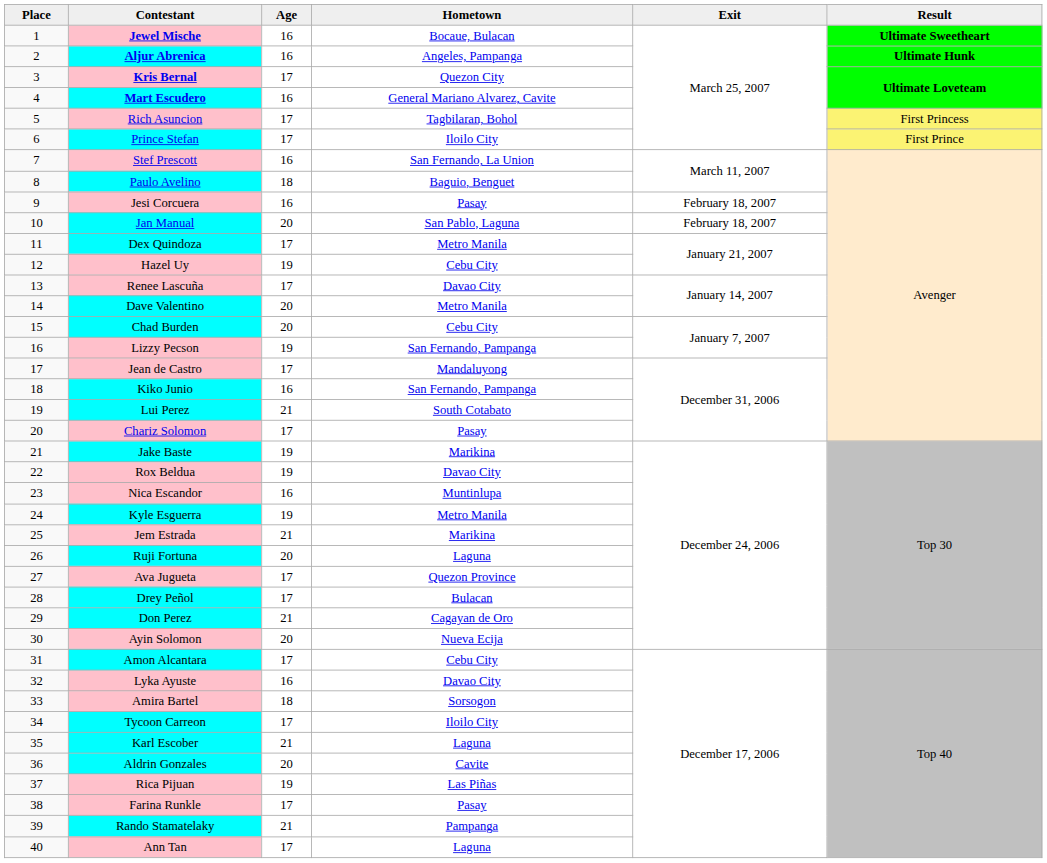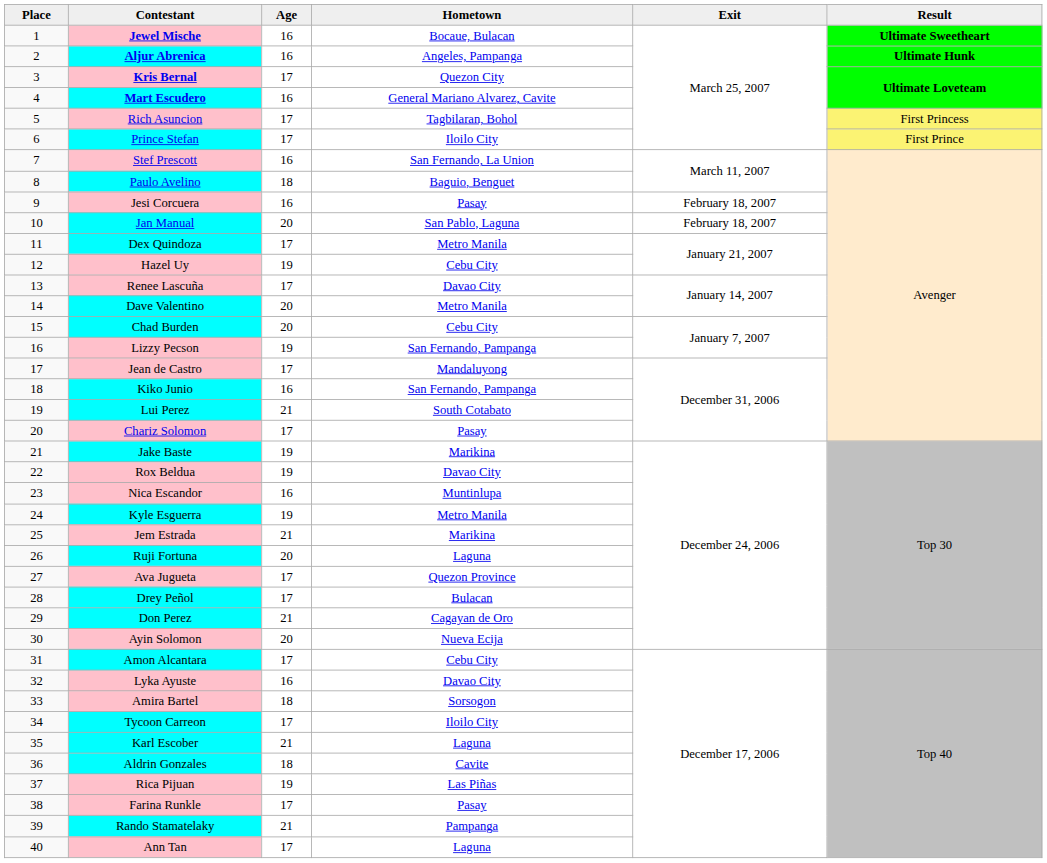Aldrin Gonzales | Age: 20 -> 18
